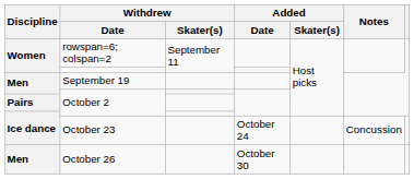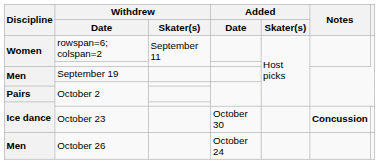October 23 | Added / Date: October 24 -> October 30
October 23 | Notes: normal -> bold
October 26 | Added / Date: October 30 -> October 24
